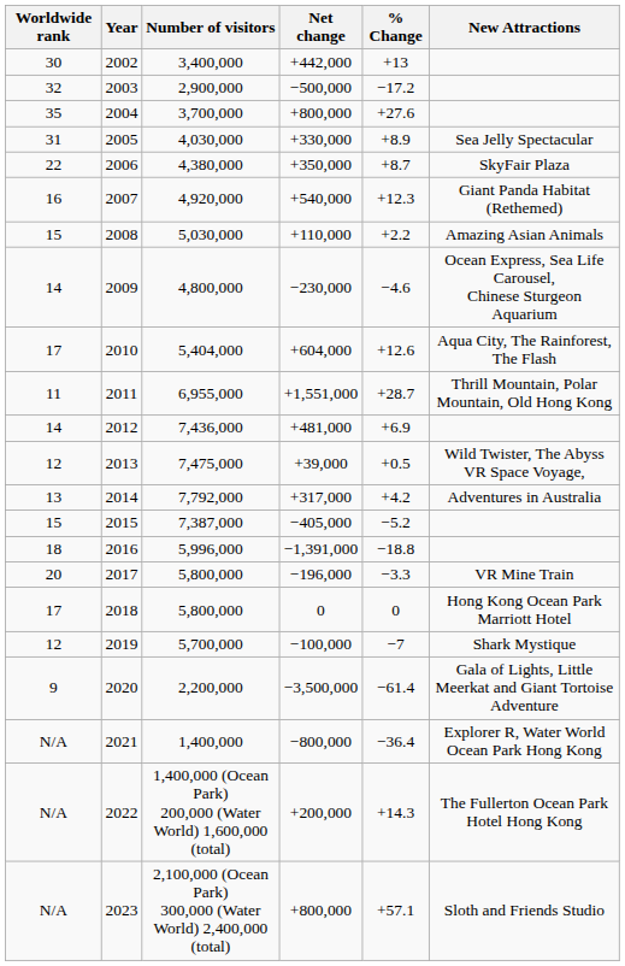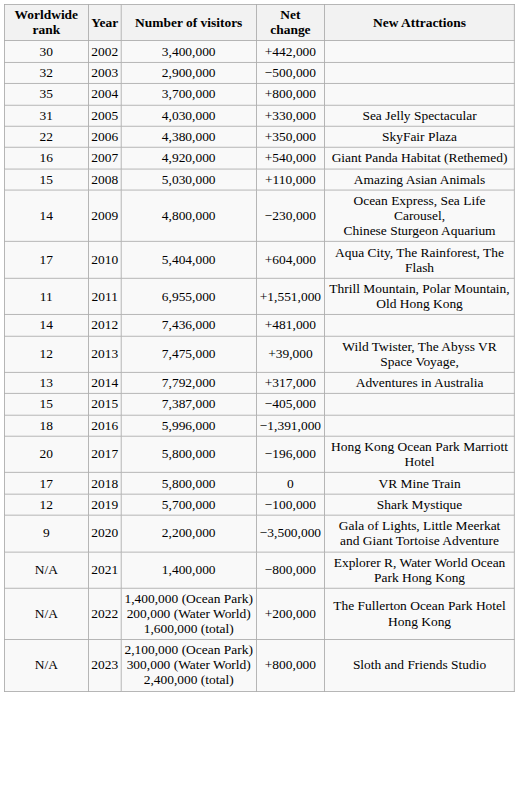- column: % Change | +13 | −17.2 | +27.6 | +8.9 | +8.7 | +12.3 | +2.2 | −4.6 | +12.6 | +28.7 | +6.9 | +0.5 | +4.2 | −5.2 | −18.8 | −3.3 | 0 | −7 | −61.4 | −36.4 | +14.3 | +57.1
2017 | New Attractions: VR Mine Train -> Hong Kong Ocean Park Marriott Hotel
2018 | New Attractions: Hong Kong Ocean Park Marriott Hotel -> VR Mine Train
